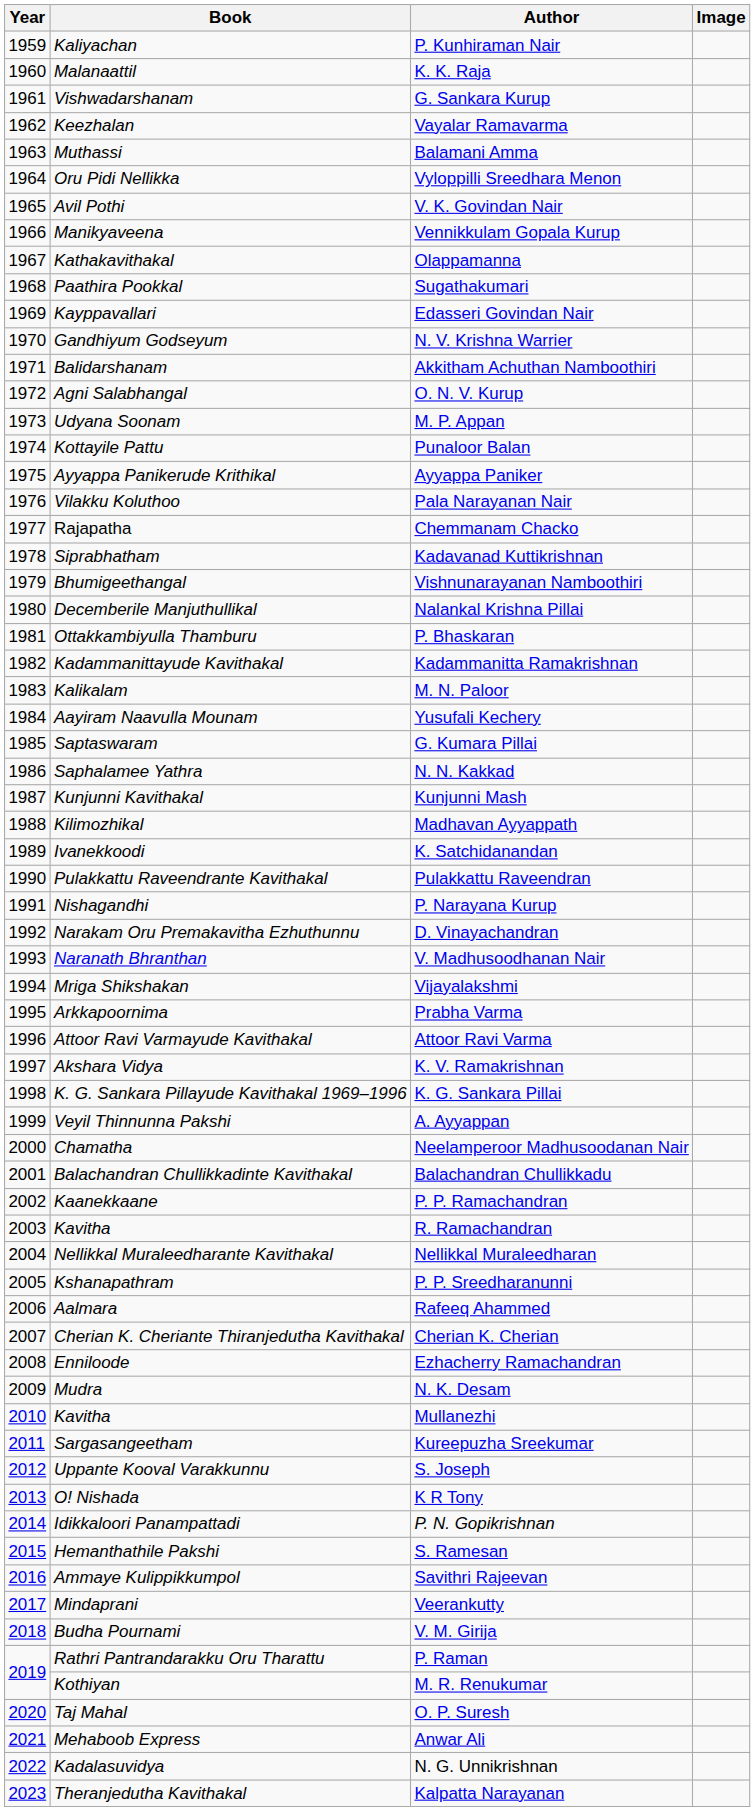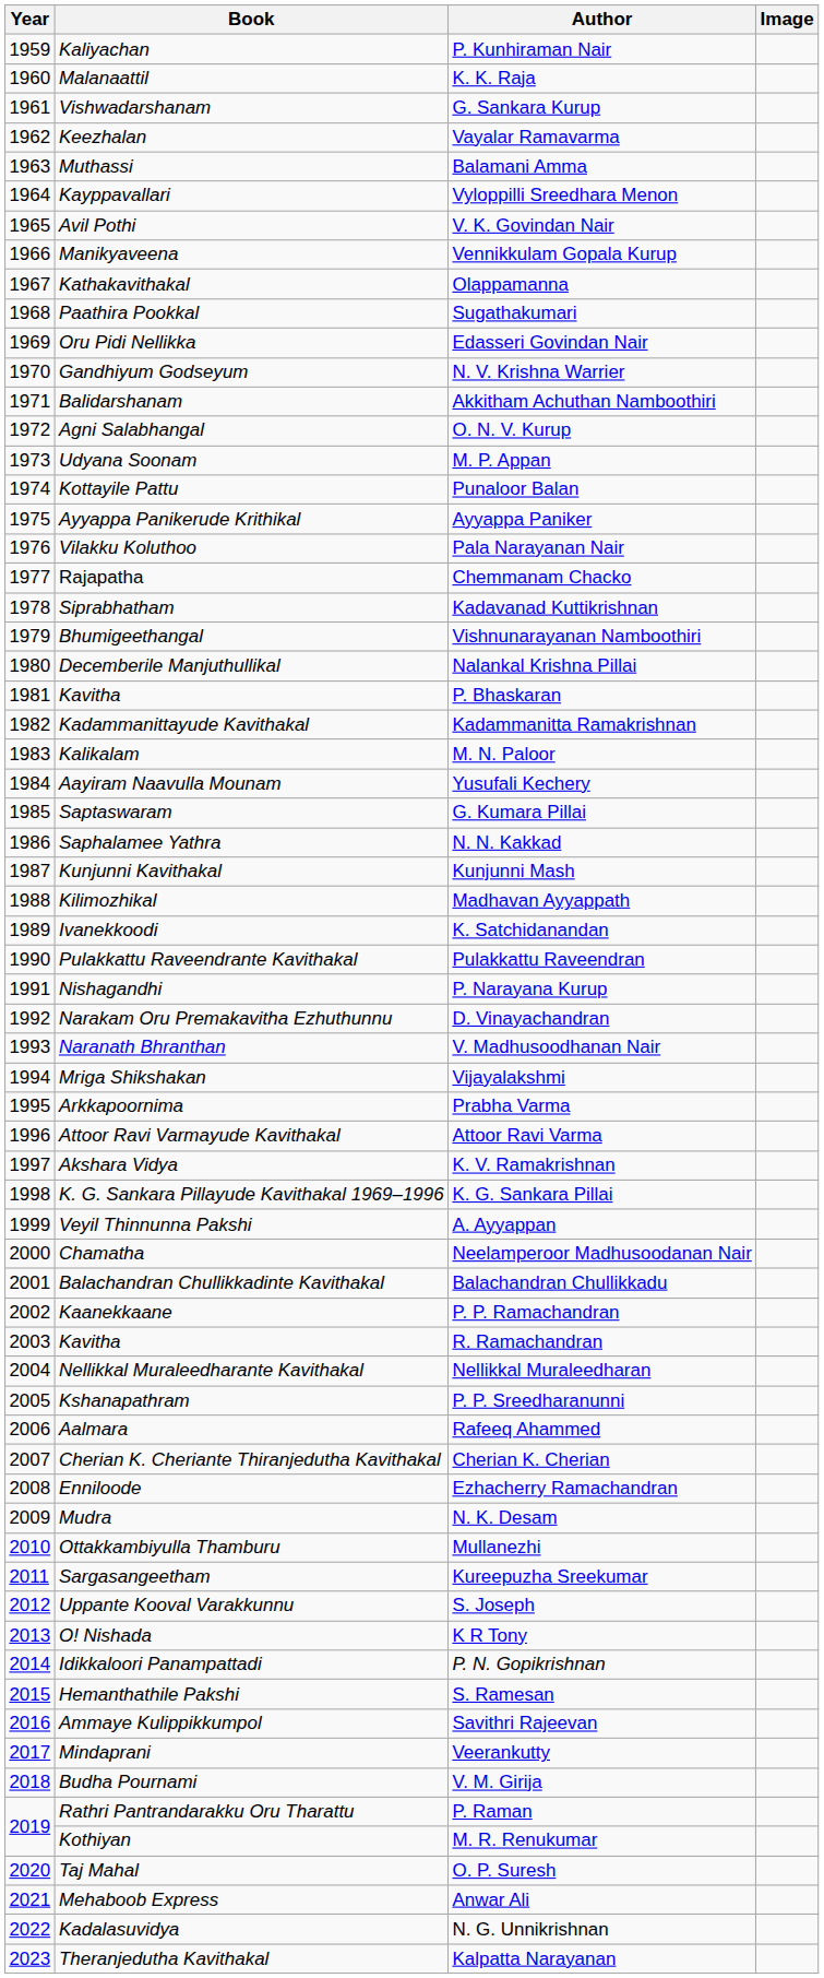Vyloppilli Sreedhara Menon | Book: Oru Pidi Nellikka -> Kayppavallari
Edasseri Govindan Nair | Book: Kayppavallari -> Oru Pidi Nellikka
P. Bhaskaran | Book: Ottakkambiyulla Thamburu -> Kavitha
Mullanezhi | Book: Kavitha -> Ottakkambiyulla Thamburu
